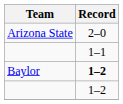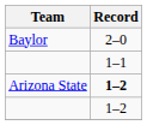row 2 | Team: Arizona State -> Baylor
row 4 | Team: Baylor -> Arizona State
